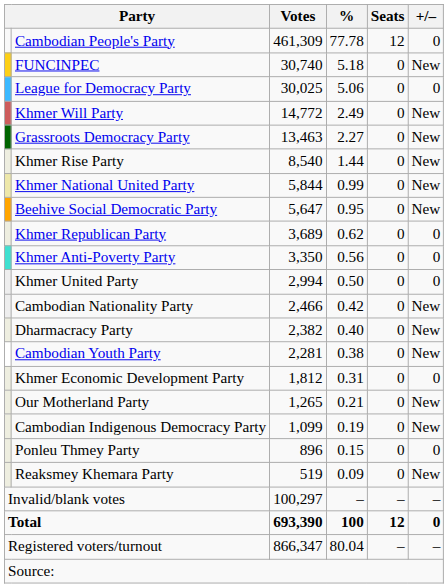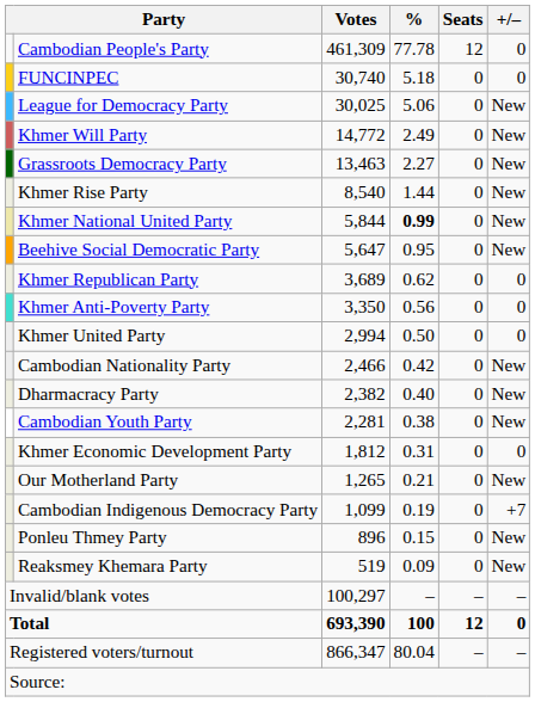FUNCINPEC | +/–: New -> 0
League for Democracy Party | +/–: 0 -> New
Khmer National United Party | %: normal -> bold
Cambodian Indigenous Democracy Party | +/–: New -> +7
Ponleu Thmey Party | +/–: 0 -> New
